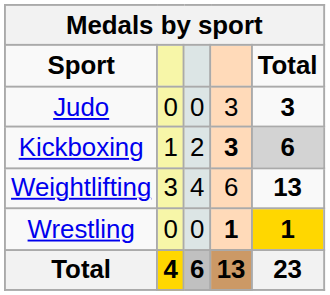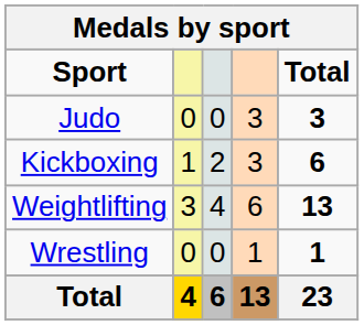Kickboxing | column 4: bold -> normal
Kickboxing | Total: lightgrey background -> no background
Wrestling | column 4: bold -> normal
Wrestling | Total: gold background -> no background
